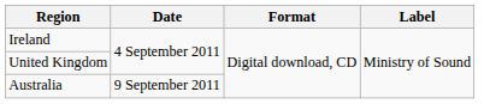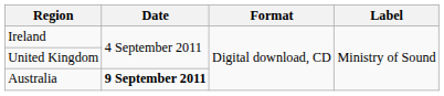Australia | Date: normal -> bold
